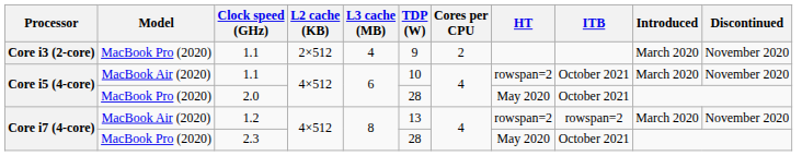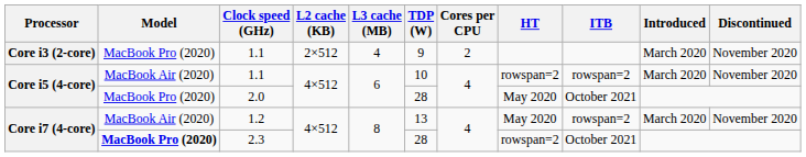Core i5 (4-core) / 1.1 | ITB: October 2021 -> rowspan=2
1.2 | HT: rowspan=2 -> May 2020
2.3 | Model: normal -> bold
2.3 | HT: May 2020 -> rowspan=2
